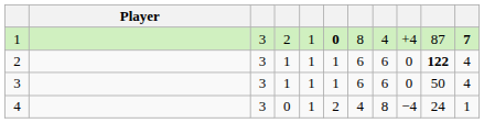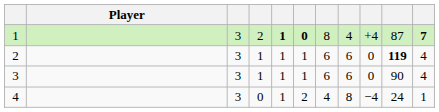row 2 | column 5: normal -> bold
row 3 | column 10: 122 -> 119
row 4 | column 10: 50 -> 90
